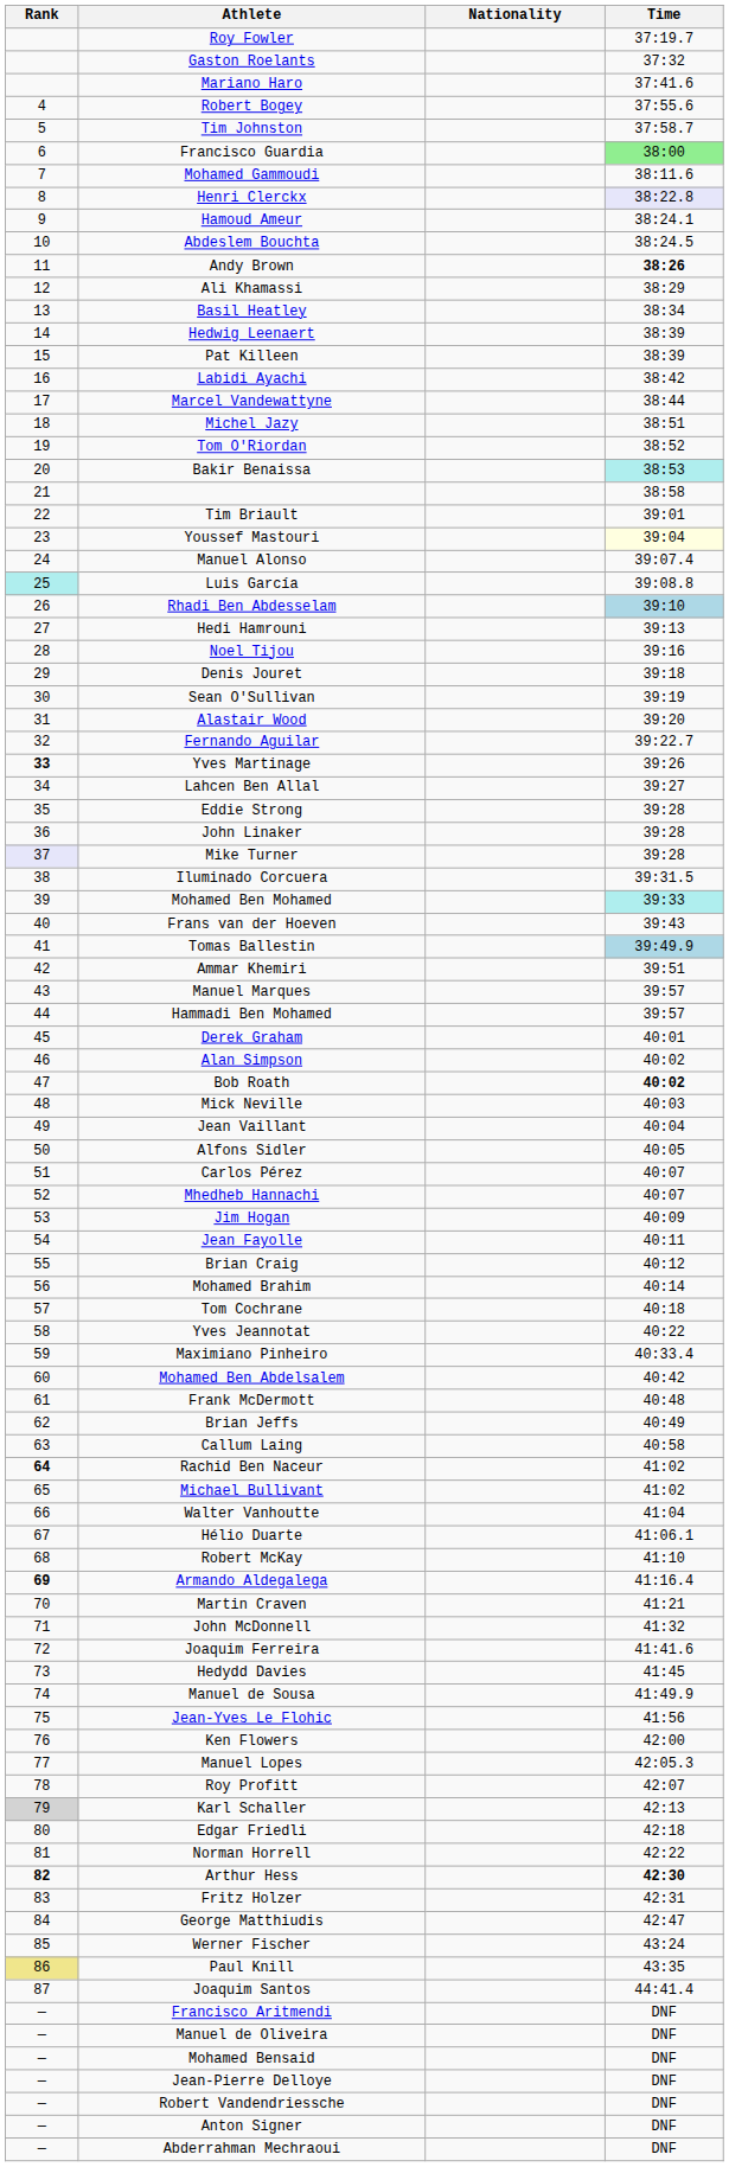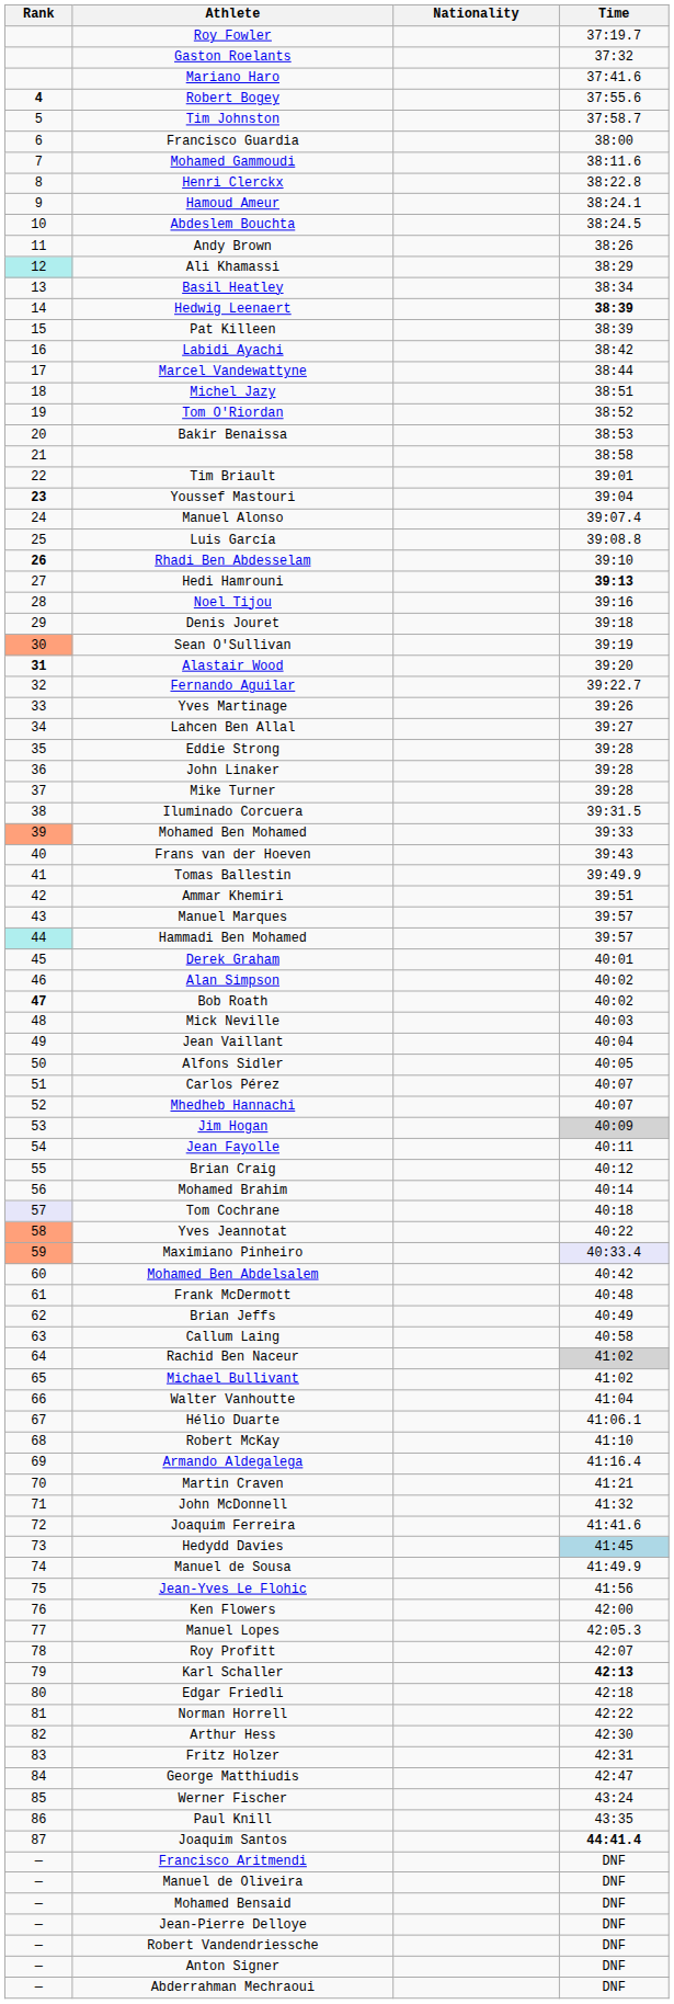Robert Bogey | Rank: normal -> bold
Francisco Guardia | Time: lightgreen background -> no background
Henri Clerckx | Time: lavender background -> no background
Andy Brown | Time: bold -> normal
Ali Khamassi | Rank: no background -> paleturquoise background
Hedwig Leenaert | Time: normal -> bold
Bakir Benaissa | Time: paleturquoise background -> no background
Youssef Mastouri | Rank: normal -> bold
Youssef Mastouri | Time: lightyellow background -> no background
Luis García | Rank: paleturquoise background -> no background
Rhadi Ben Abdesselam | Rank: normal -> bold
Rhadi Ben Abdesselam | Time: lightblue background -> no background
Hedi Hamrouni | Time: normal -> bold
Sean O'Sullivan | Rank: no background -> lightsalmon background
Alastair Wood | Rank: normal -> bold
Yves Martinage | Rank: bold -> normal
Mike Turner | Rank: lavender background -> no background
Mohamed Ben Mohamed | Rank: no background -> lightsalmon background
Mohamed Ben Mohamed | Time: paleturquoise background -> no background
Tomas Ballestin | Time: lightblue background -> no background
Hammadi Ben Mohamed | Rank: no background -> paleturquoise background
Bob Roath | Rank: normal -> bold
Bob Roath | Time: bold -> normal
Jim Hogan | Time: no background -> lightgrey background
Tom Cochrane | Rank: no background -> lavender background
Yves Jeannotat | Rank: no background -> lightsalmon background
Maximiano Pinheiro | Rank: no background -> lightsalmon background
Maximiano Pinheiro | Time: no background -> lavender background
Rachid Ben Naceur | Rank: bold -> normal
Rachid Ben Naceur | Time: no background -> lightgrey background
Armando Aldegalega | Rank: bold -> normal
Hedydd Davies | Time: no background -> lightblue background
Karl Schaller | Rank: lightgrey background -> no background
Karl Schaller | Time: normal -> bold
Arthur Hess | Rank: bold -> normal
Arthur Hess | Time: bold -> normal
Paul Knill | Rank: khaki background -> no background
Joaquim Santos | Time: normal -> bold
